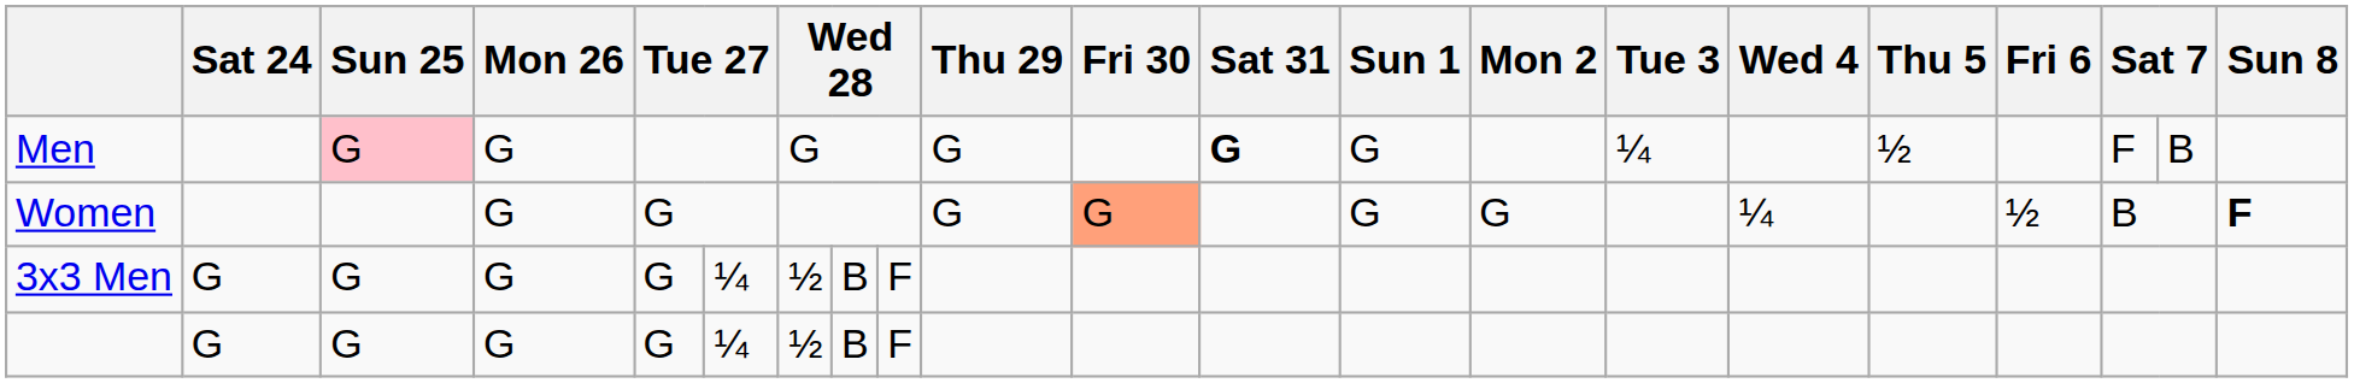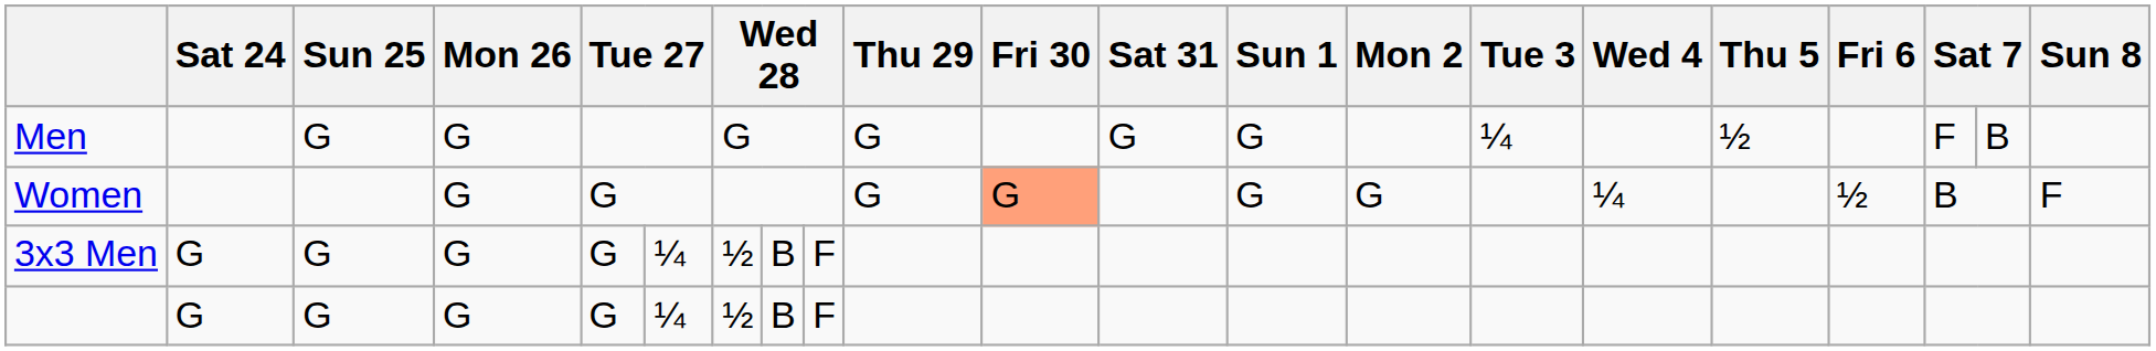Men | Sun 25: pink background -> no background
Men | Sat 31: bold -> normal
Women | Sun 8: bold -> normal
